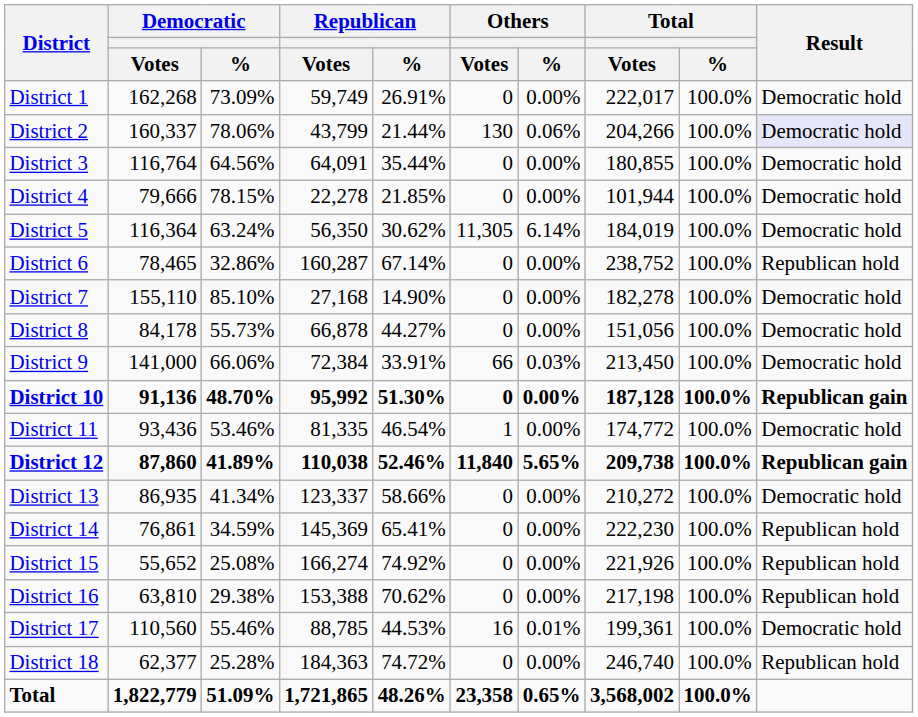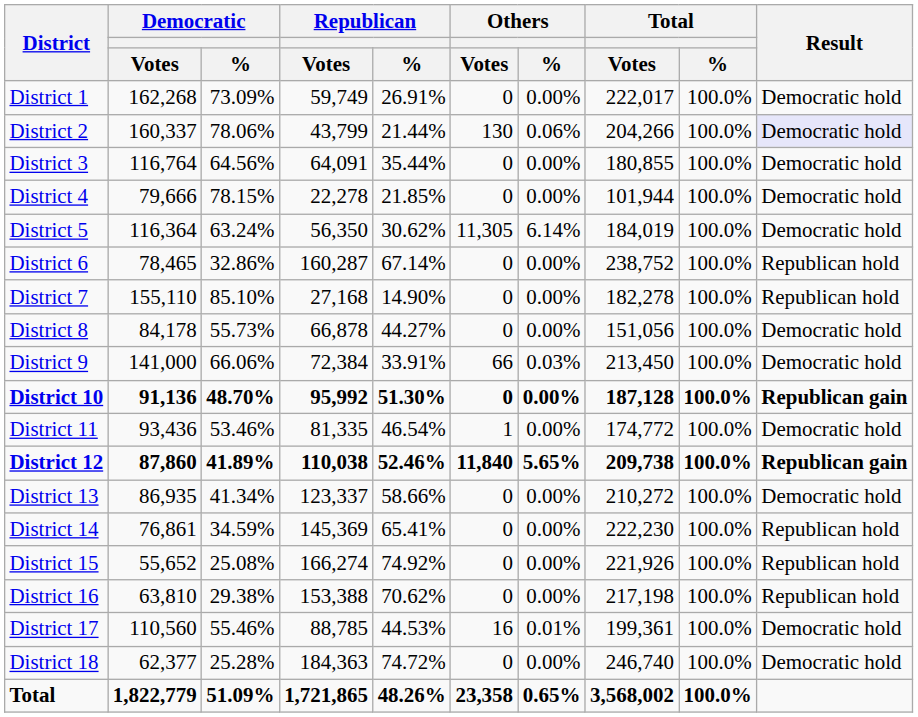District 7 | Result: Democratic hold -> Republican hold
District 18 | Result: Republican hold -> Democratic hold
